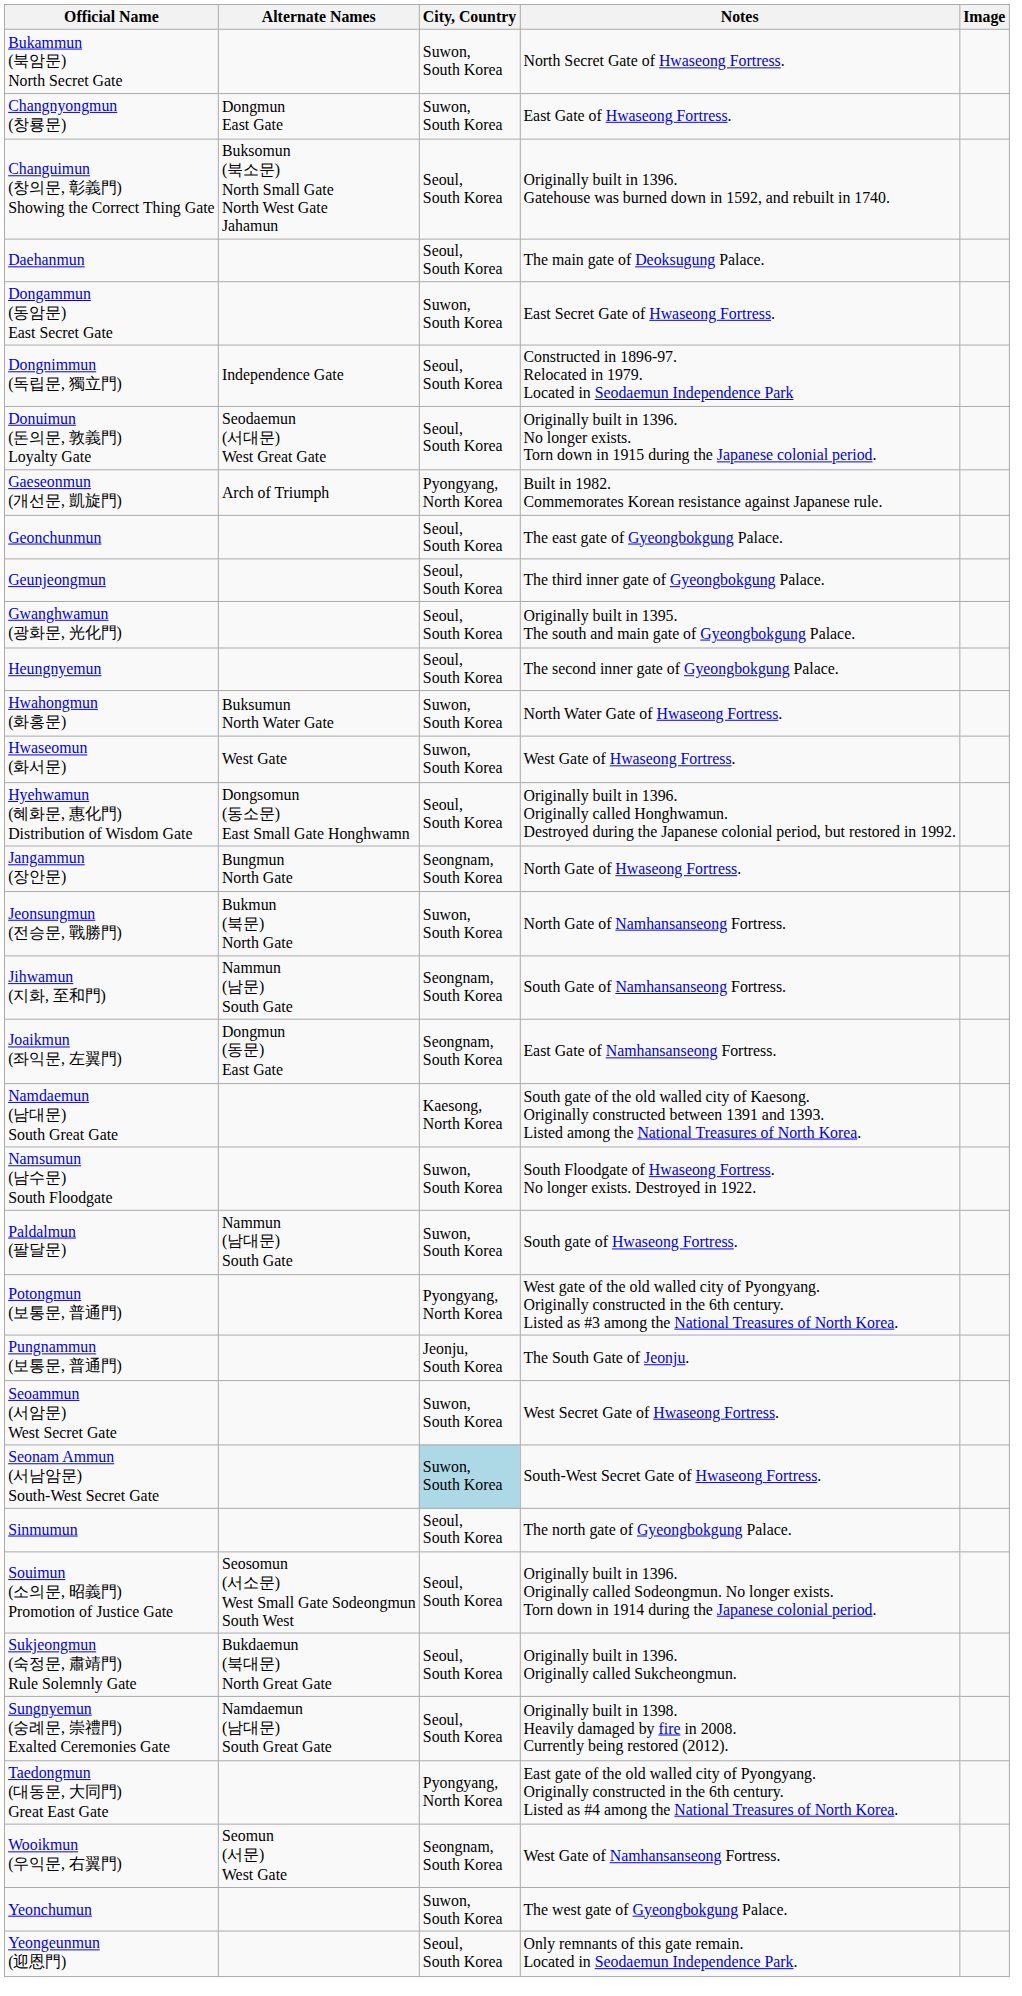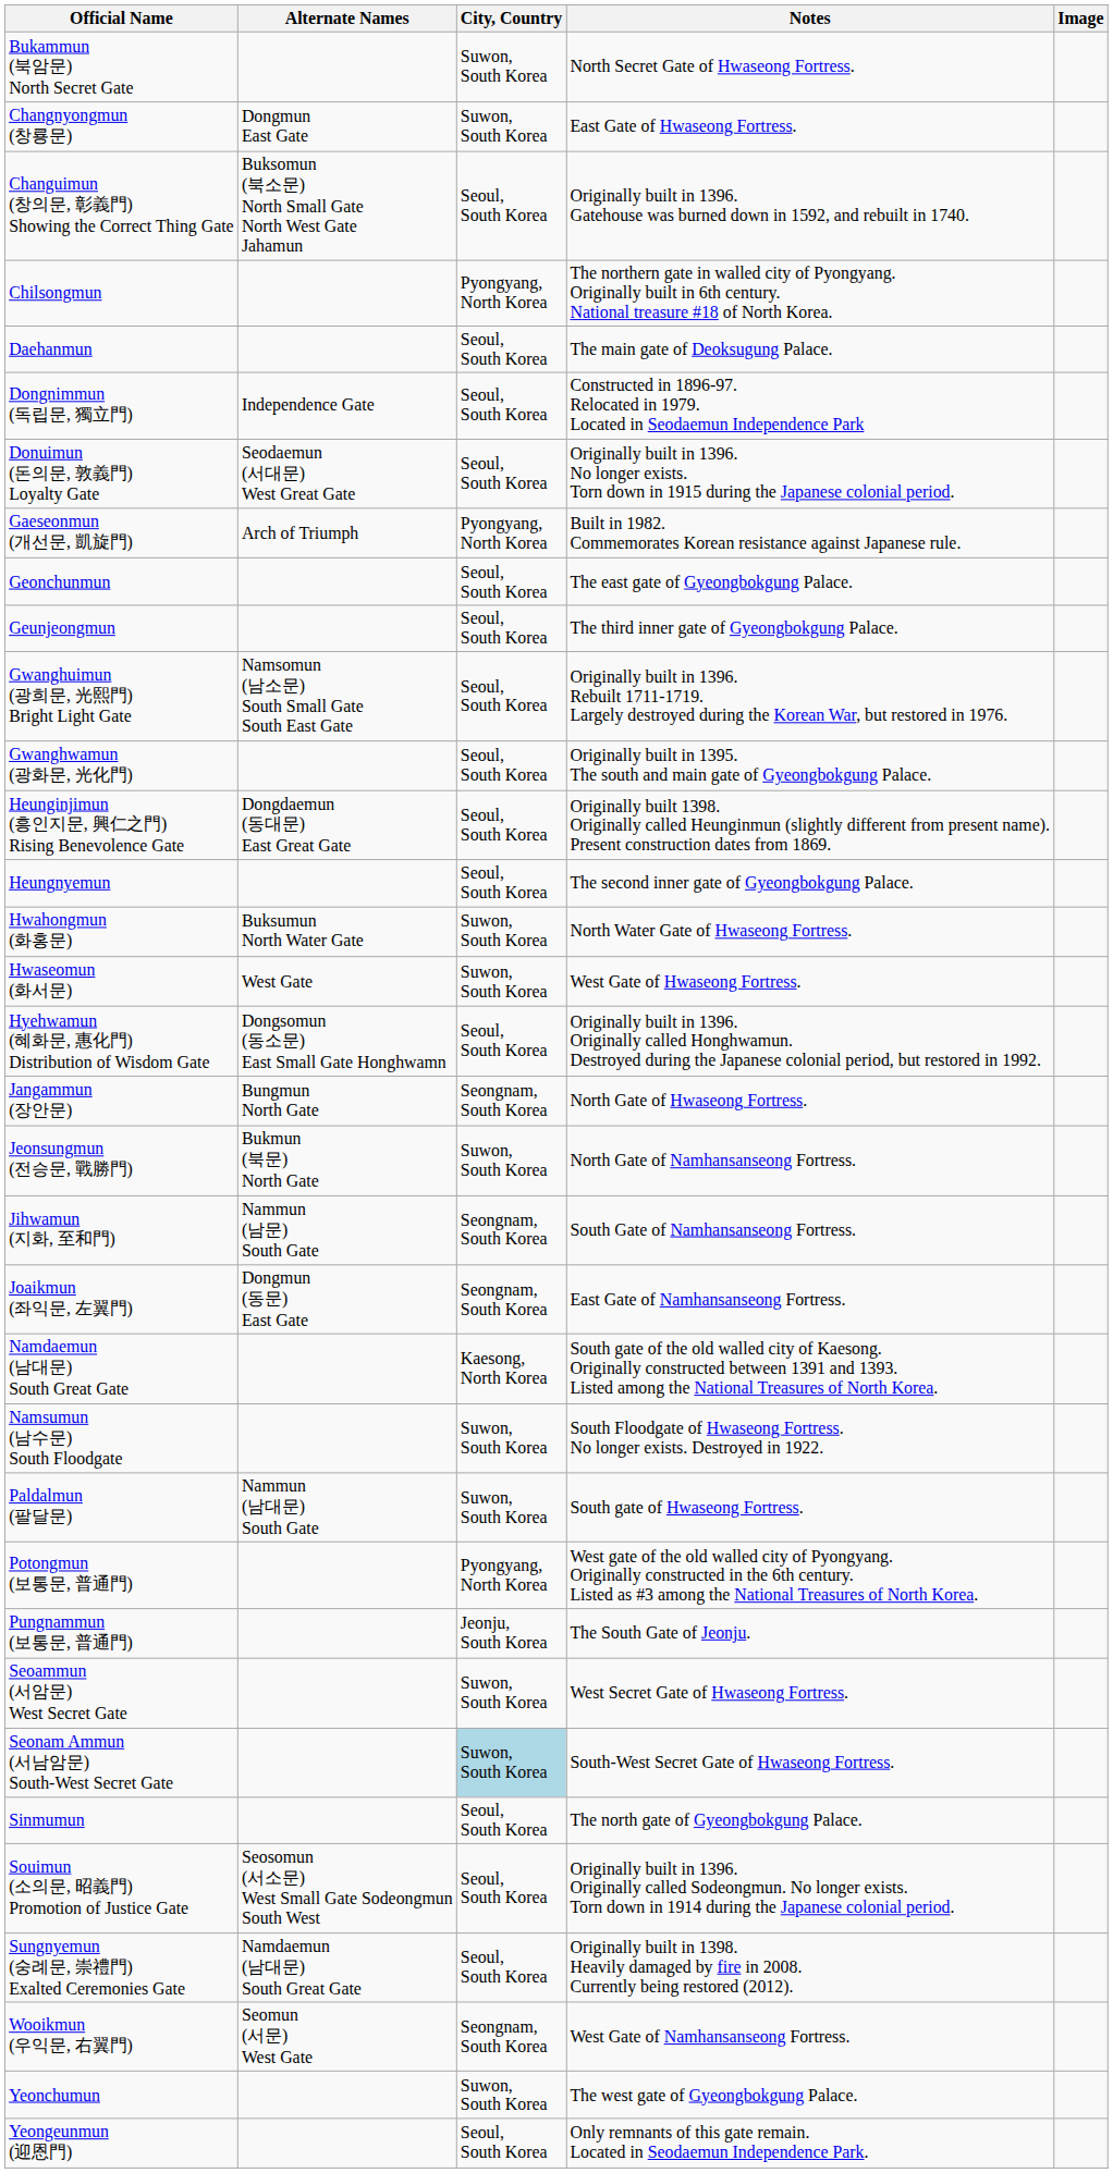+ row: Chilsongmun | Pyongyang, North Korea | The northern gate in walled city of Pyongyang. Originally built in 6th century. National treasure #18 of North Korea.
- row: Dongammun (동암문) East Secret Gate | Suwon, South Korea | East Secret Gate of Hwaseong Fortress.
+ row: Gwanghuimun (광희문, 光熙門) Bright Light Gate | Namsomun (남소문) South Small Gate South East Gate | Seoul, South Korea | Originally built in 1396. Rebuilt 1711-1719. Largely destroyed during the Korean War, but restored in 1976.
+ row: Heunginjimun (흥인지문, 興仁之門) Rising Benevolence Gate | Dongdaemun (동대문) East Great Gate | Seoul, South Korea | Originally built 1398. Originally called Heunginmun (slightly different from present name). Present construction dates from 1869.
- row: Sukjeongmun (숙정문, 肅靖門) Rule Solemnly Gate | Bukdaemun (북대문) North Great Gate | Seoul, South Korea | Originally built in 1396. Originally called Sukcheongmun.
- row: Taedongmun (대동문, 大同門) Great East Gate | Pyongyang, North Korea | East gate of the old walled city of Pyongyang. Originally constructed in the 6th century. Listed as #4 among the National Treasures of North Korea.
